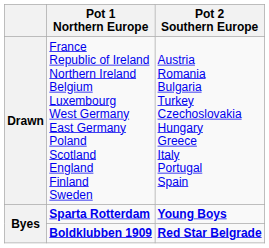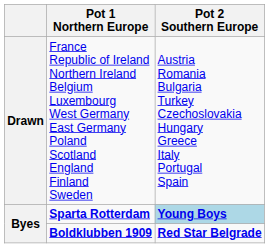Sparta Rotterdam | Pot 2 Southern Europe: no background -> lightblue background
